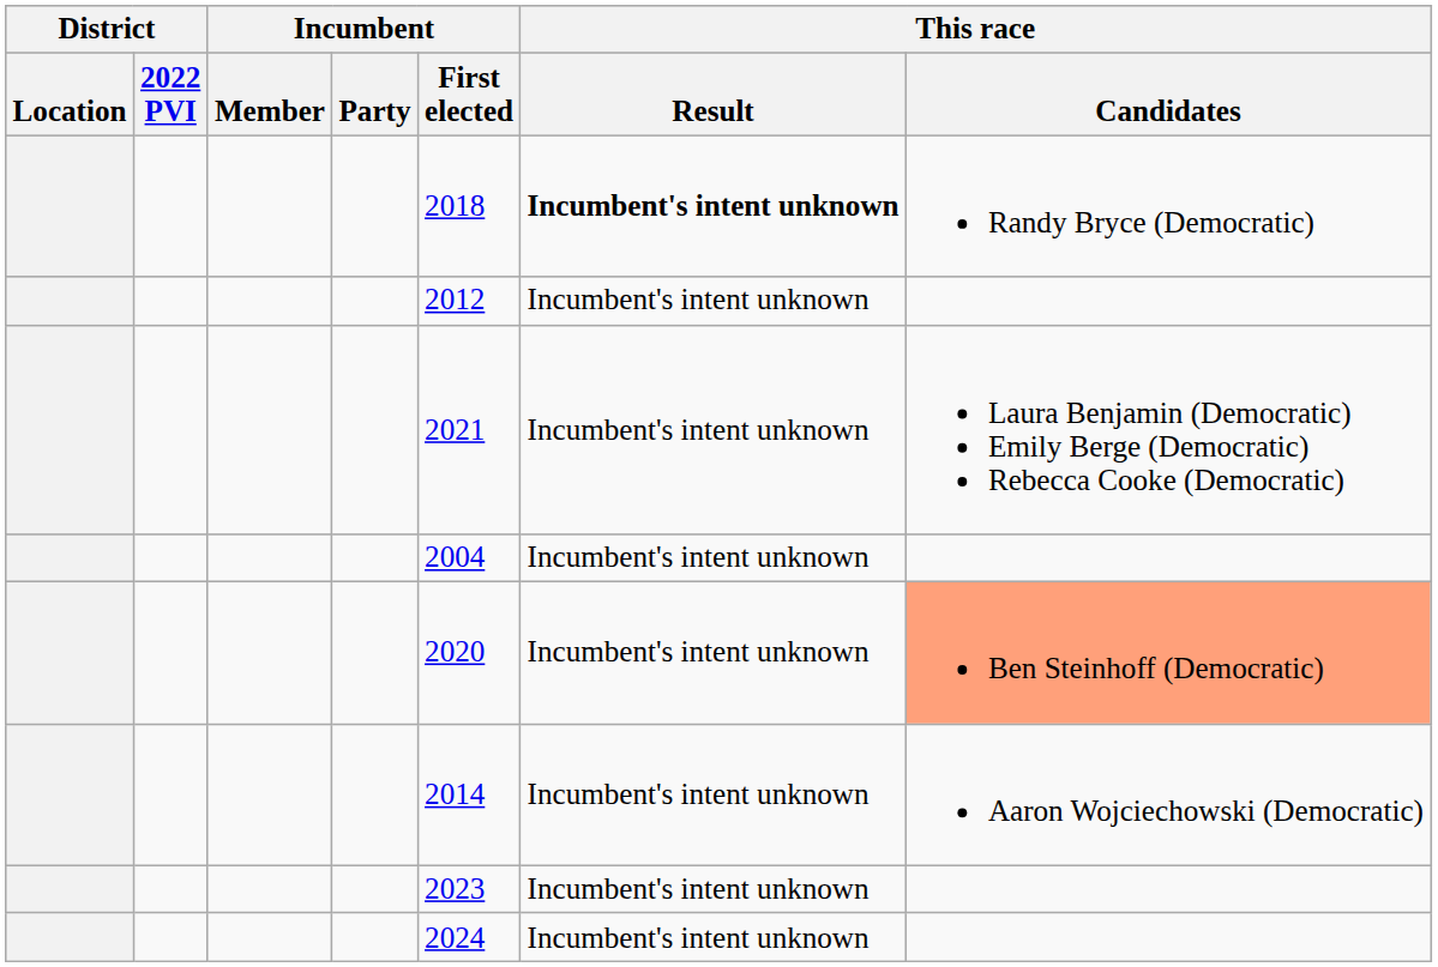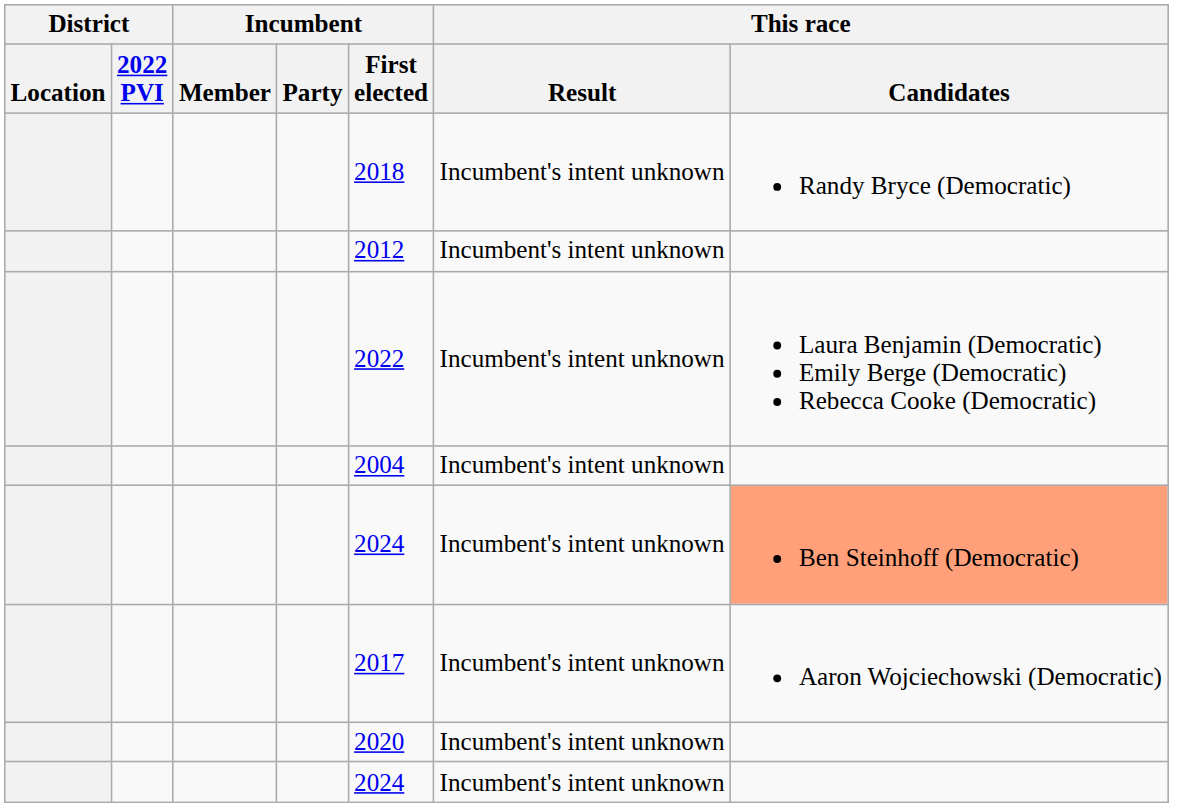row 3 | This race / Result: bold -> normal
row 5 | Incumbent / First elected: 2021 -> 2022
row 7 | Incumbent / First elected: 2020 -> 2024
row 8 | Incumbent / First elected: 2014 -> 2017
row 9 | Incumbent / First elected: 2023 -> 2020
